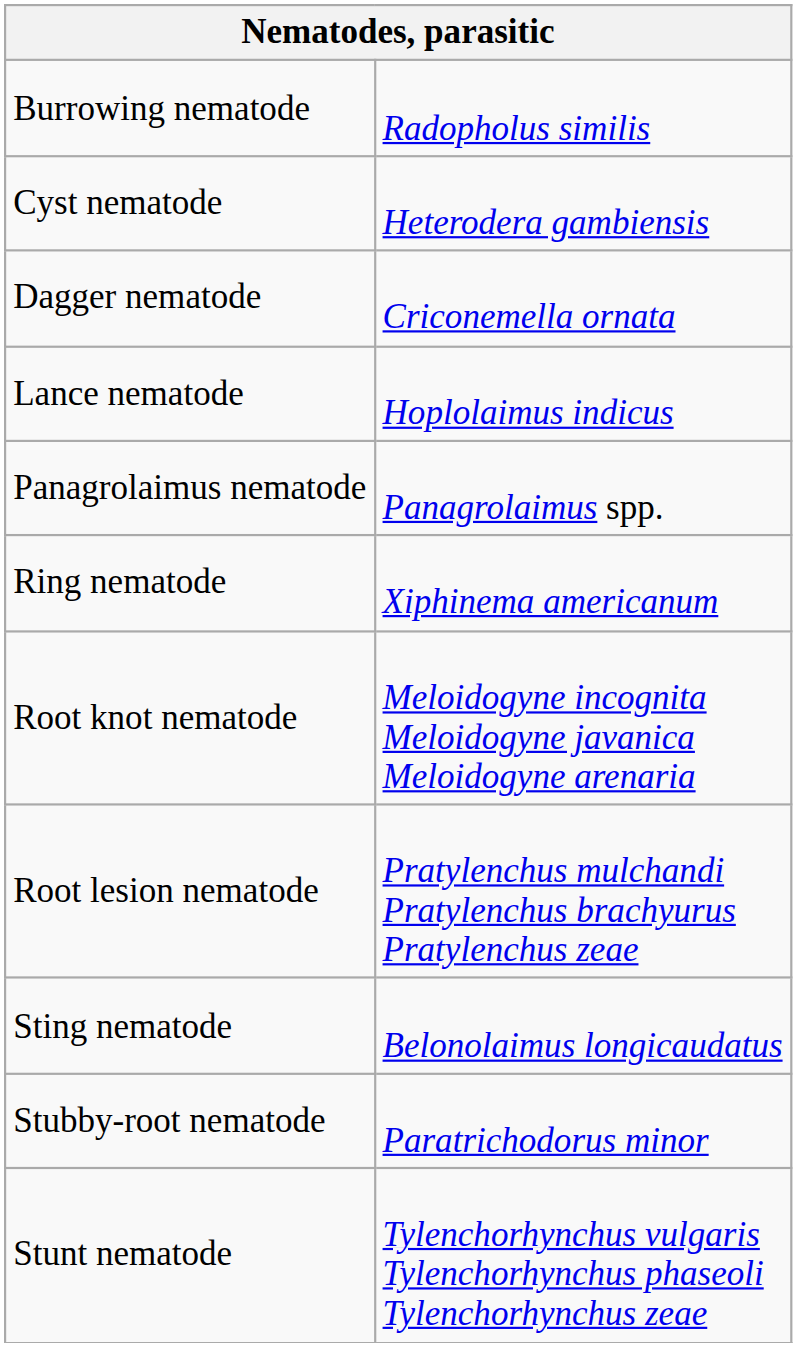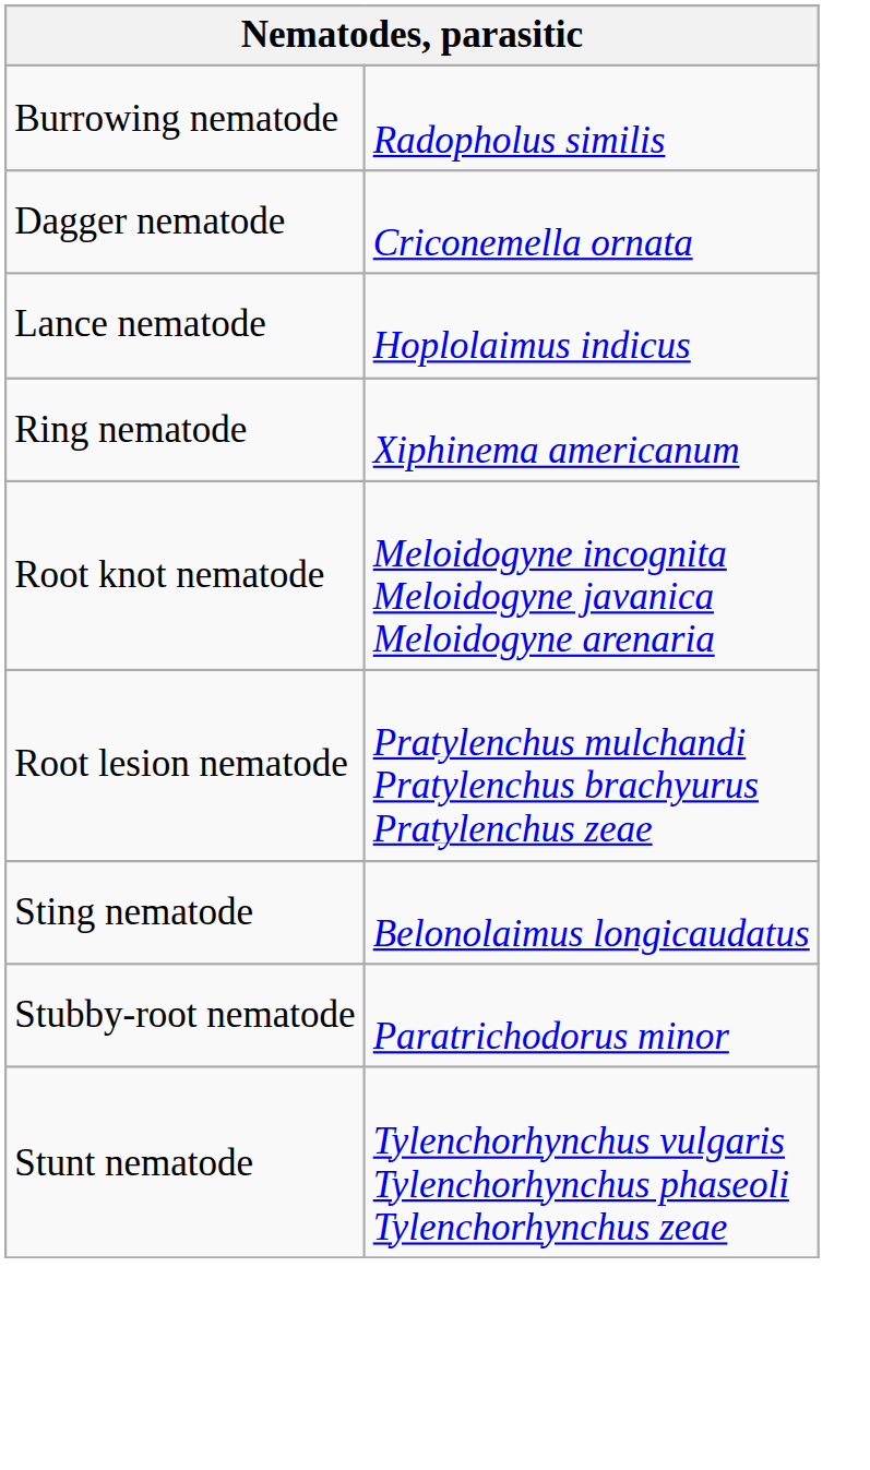- row: Cyst nematode | Heterodera gambiensis
- row: Panagrolaimus nematode | Panagrolaimus spp.
